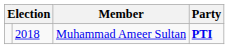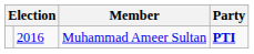Muhammad Ameer Sultan | column 2: 2018 -> 2016
